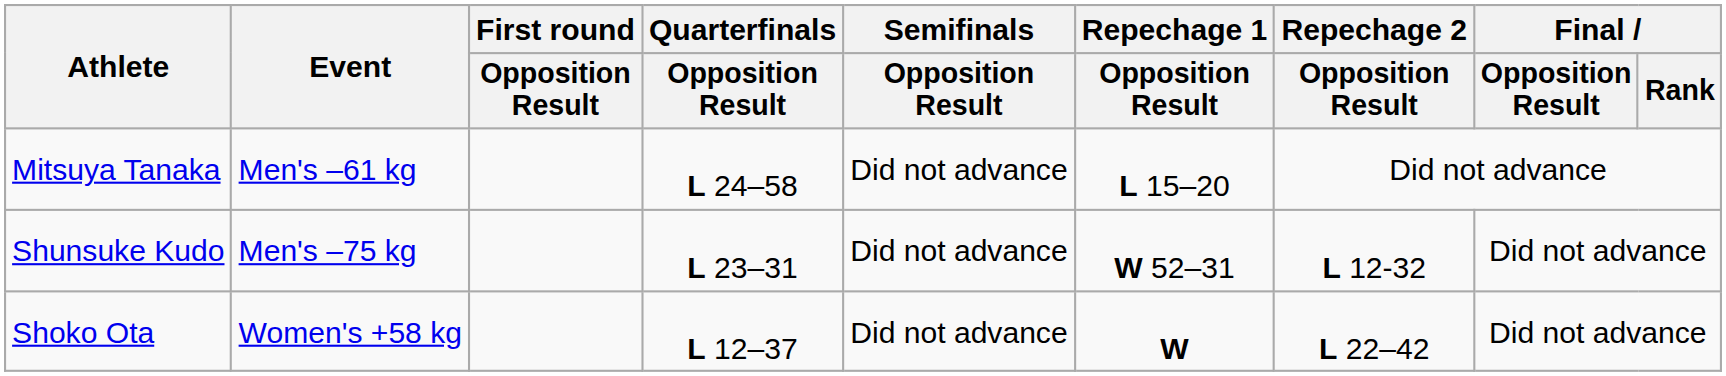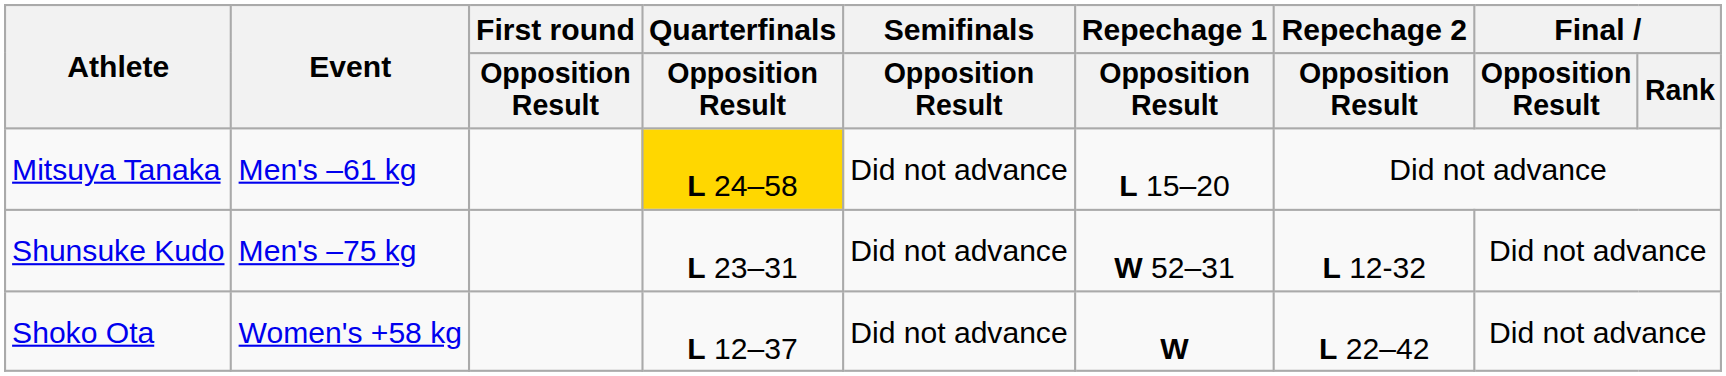Mitsuya Tanaka | Quarterfinals / Opposition Result: no background -> gold background
